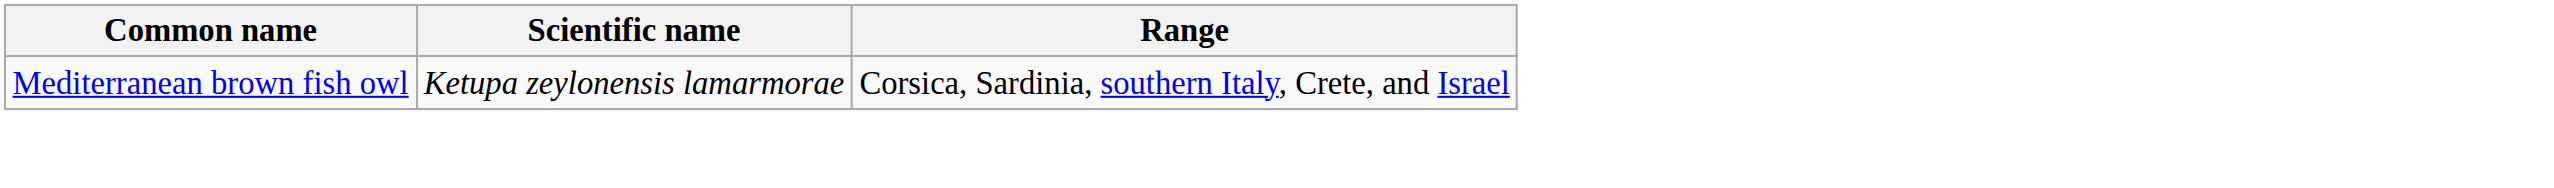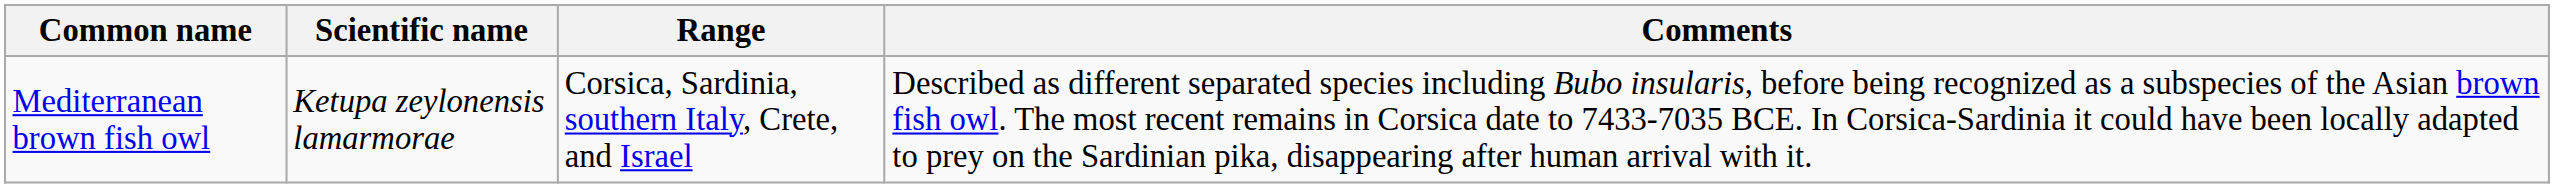+ column: Comments | Described as different separated species including Bubo insularis, before being recognized as a subspecies of the Asian brown fish owl. The most recent remains in Corsica date to 7433-7035 BCE. In Corsica-Sardinia it could have been locally adapted to prey on the Sardinian pika, disappearing after human arrival with it.
